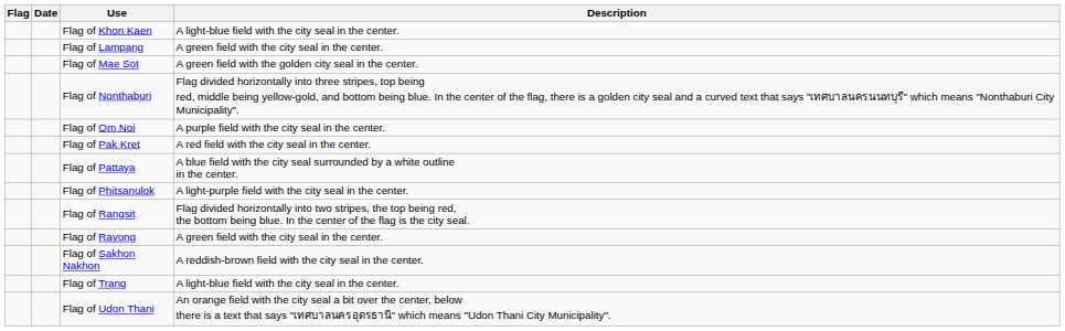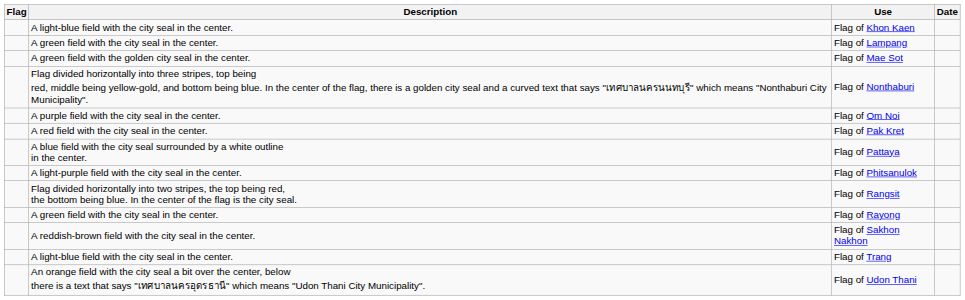columns swapped: Date <-> Description
